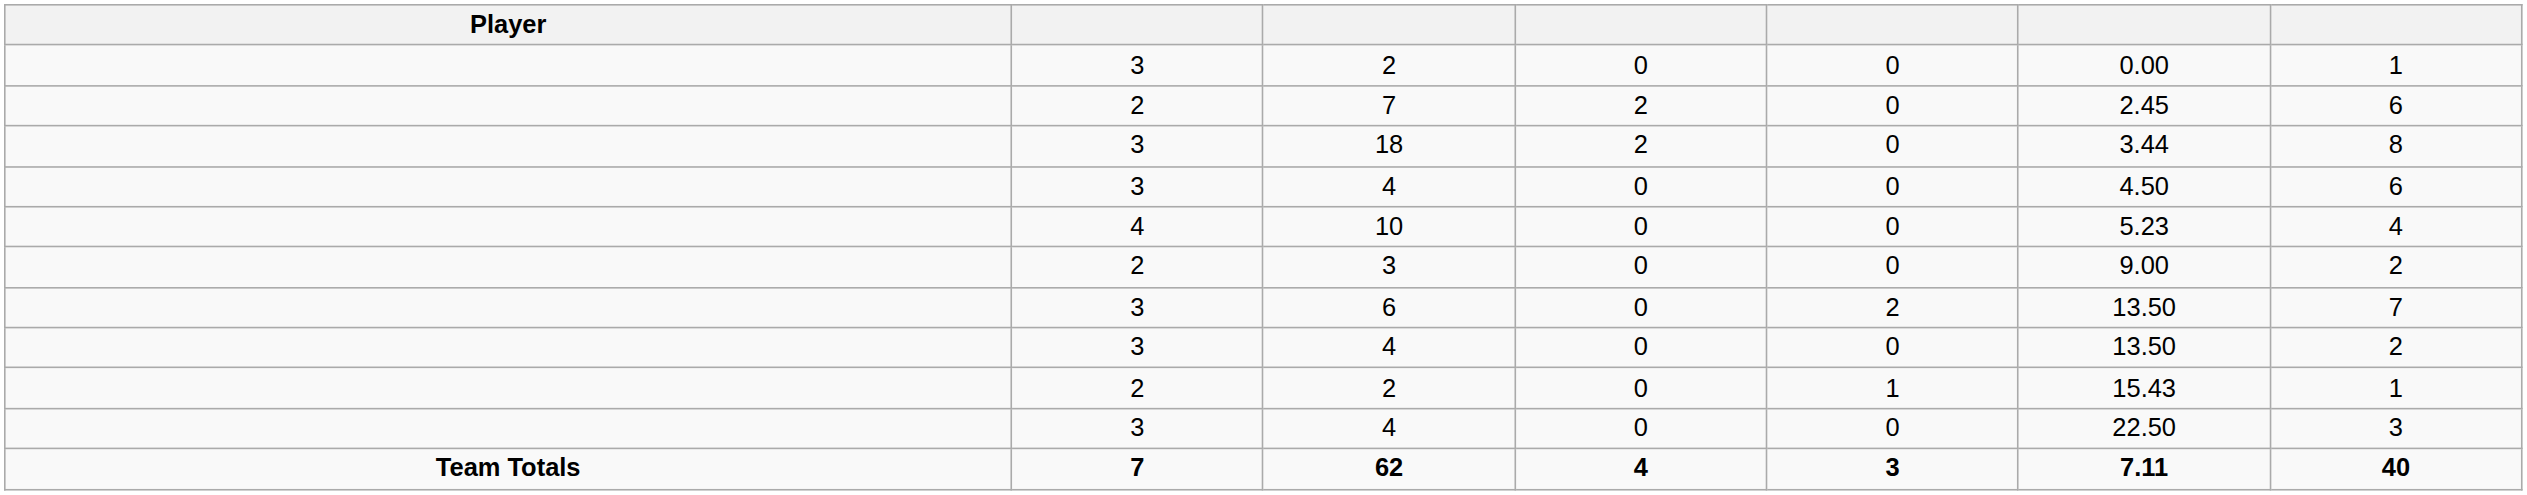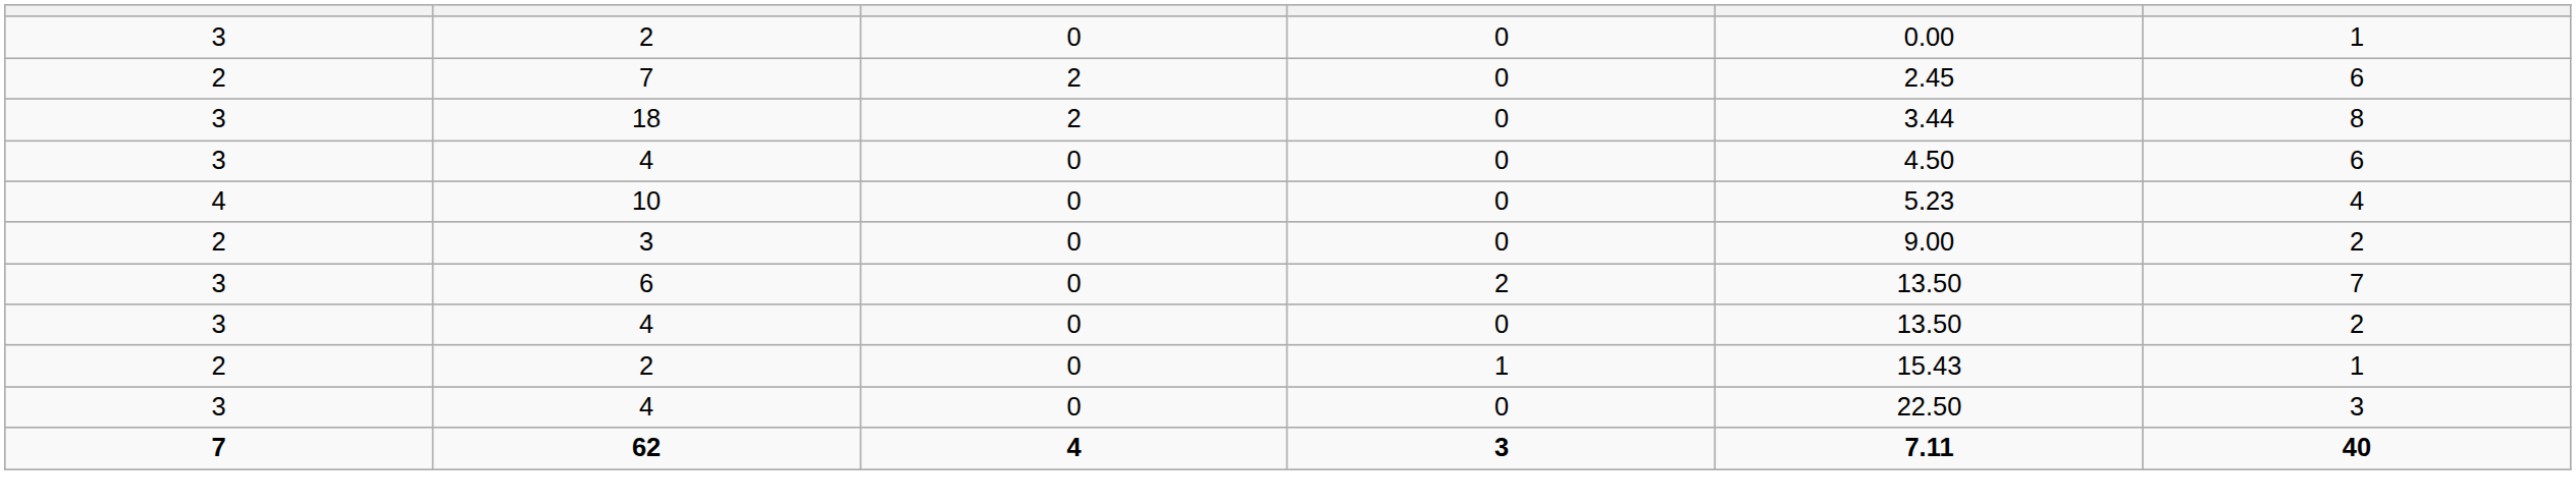- column: Player | Team Totals
